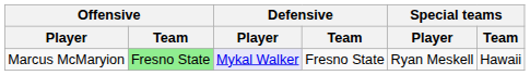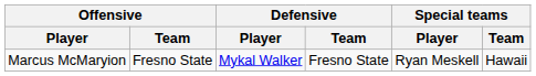Marcus McMaryion | Offensive / Team: lightgreen background -> no background
Marcus McMaryion | Defensive / Player: lavender background -> no background
